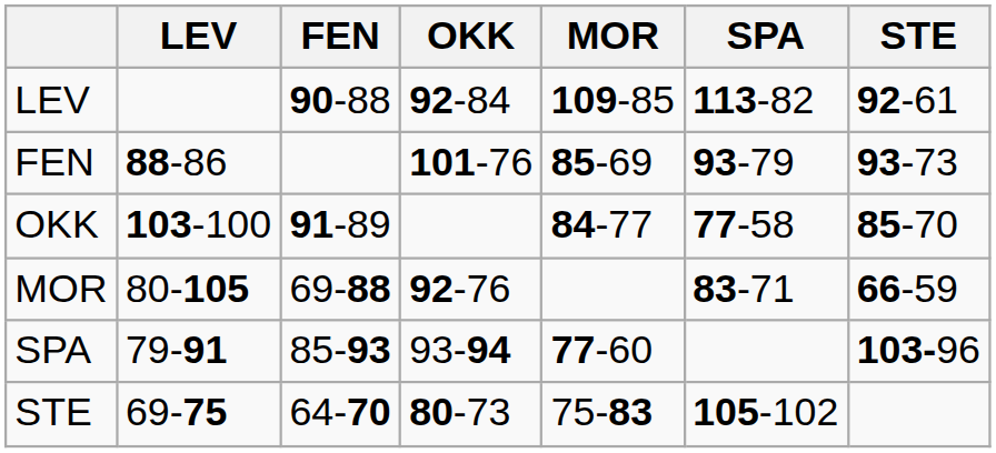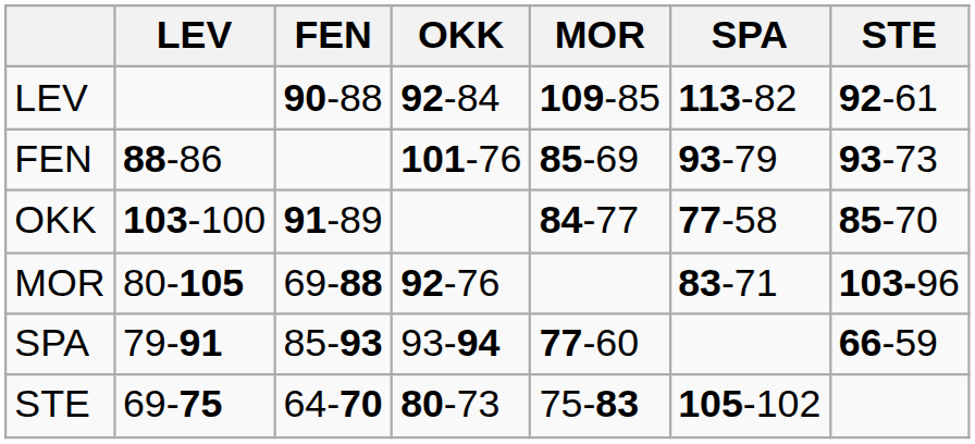row 5 | STE: 66-59 -> 103-96
row 6 | STE: 103-96 -> 66-59
